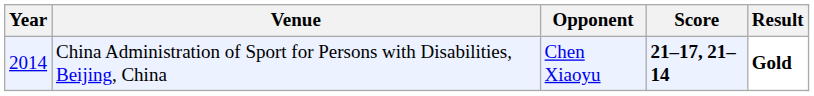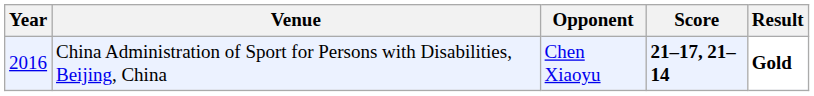row 2 | Year: 2014 -> 2016
